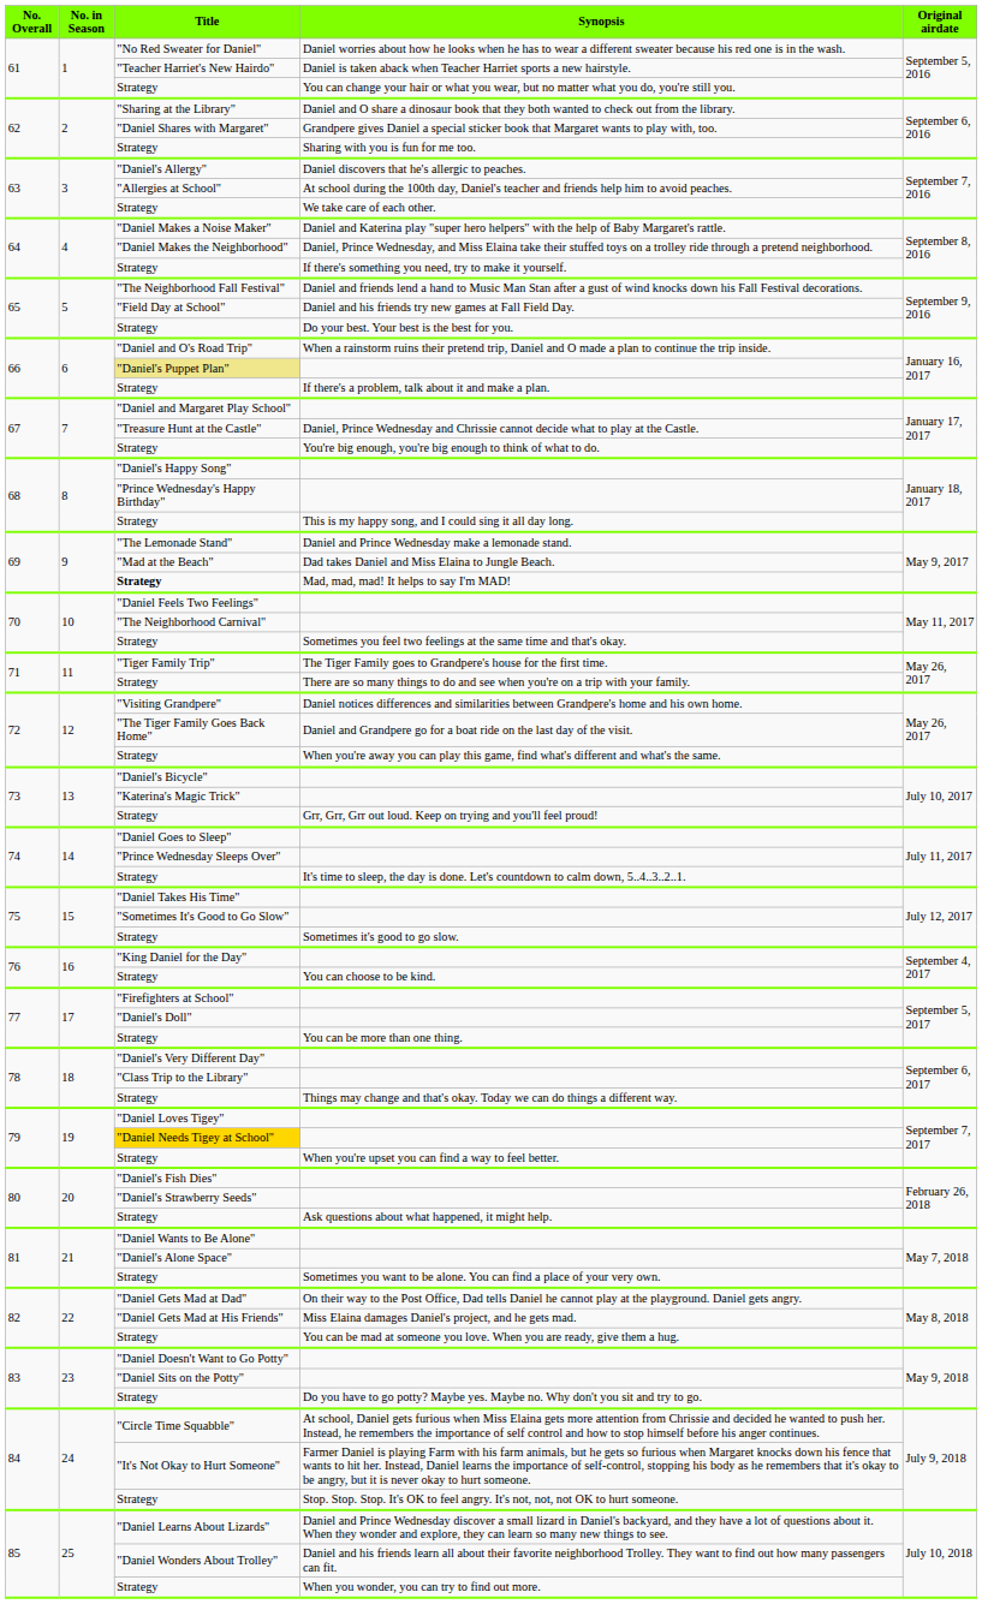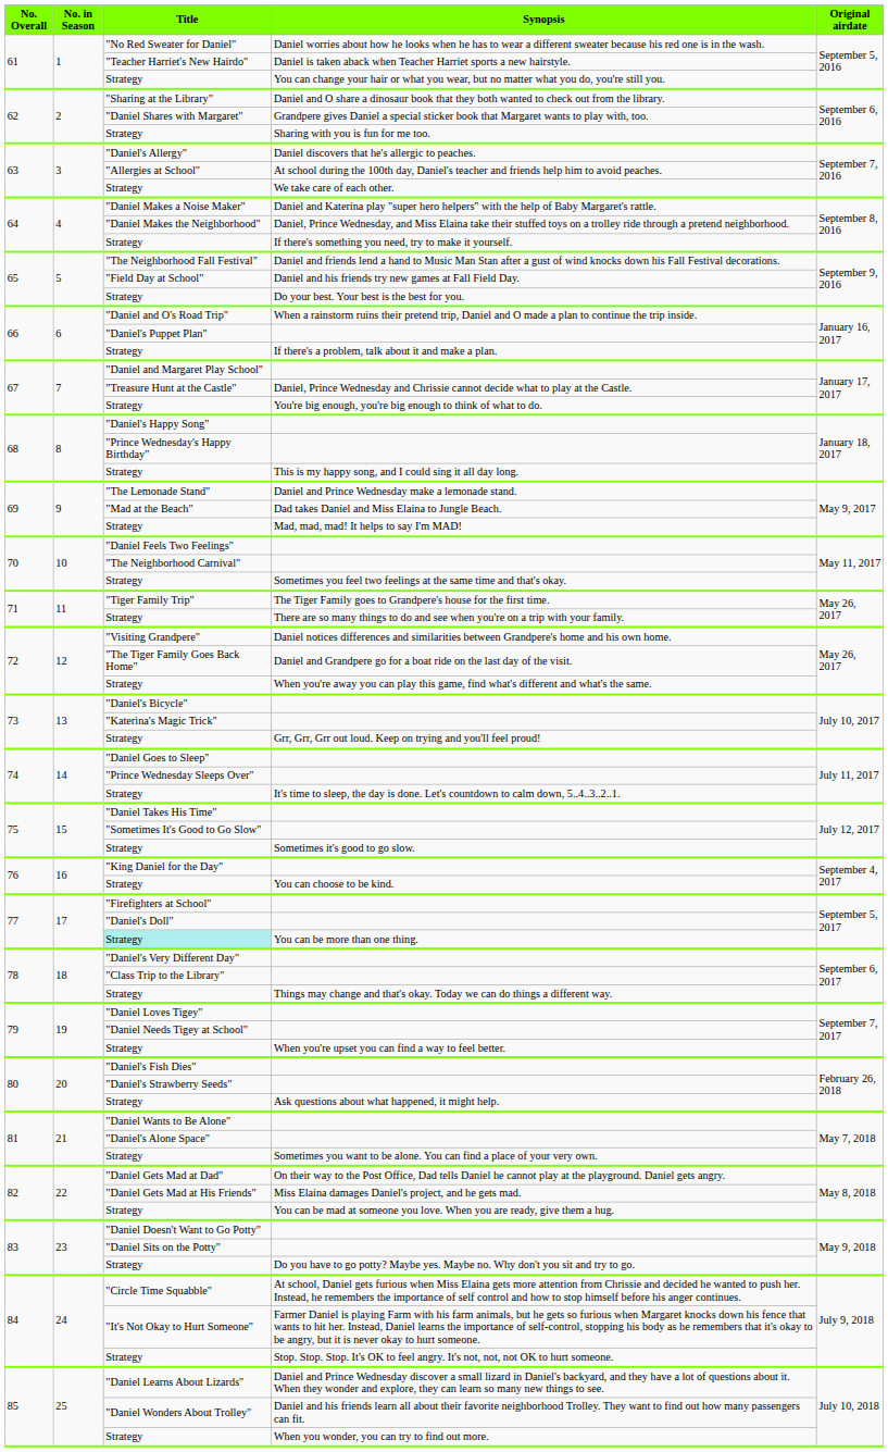"Daniel's Puppet Plan" | Title: khaki background -> no background
Strategy / Mad, mad, mad! It helps to say I'm MAD! | Title: bold -> normal
Strategy / You can be more than one thing. | Title: no background -> paleturquoise background
"Daniel Needs Tigey at School" | Title: gold background -> no background
